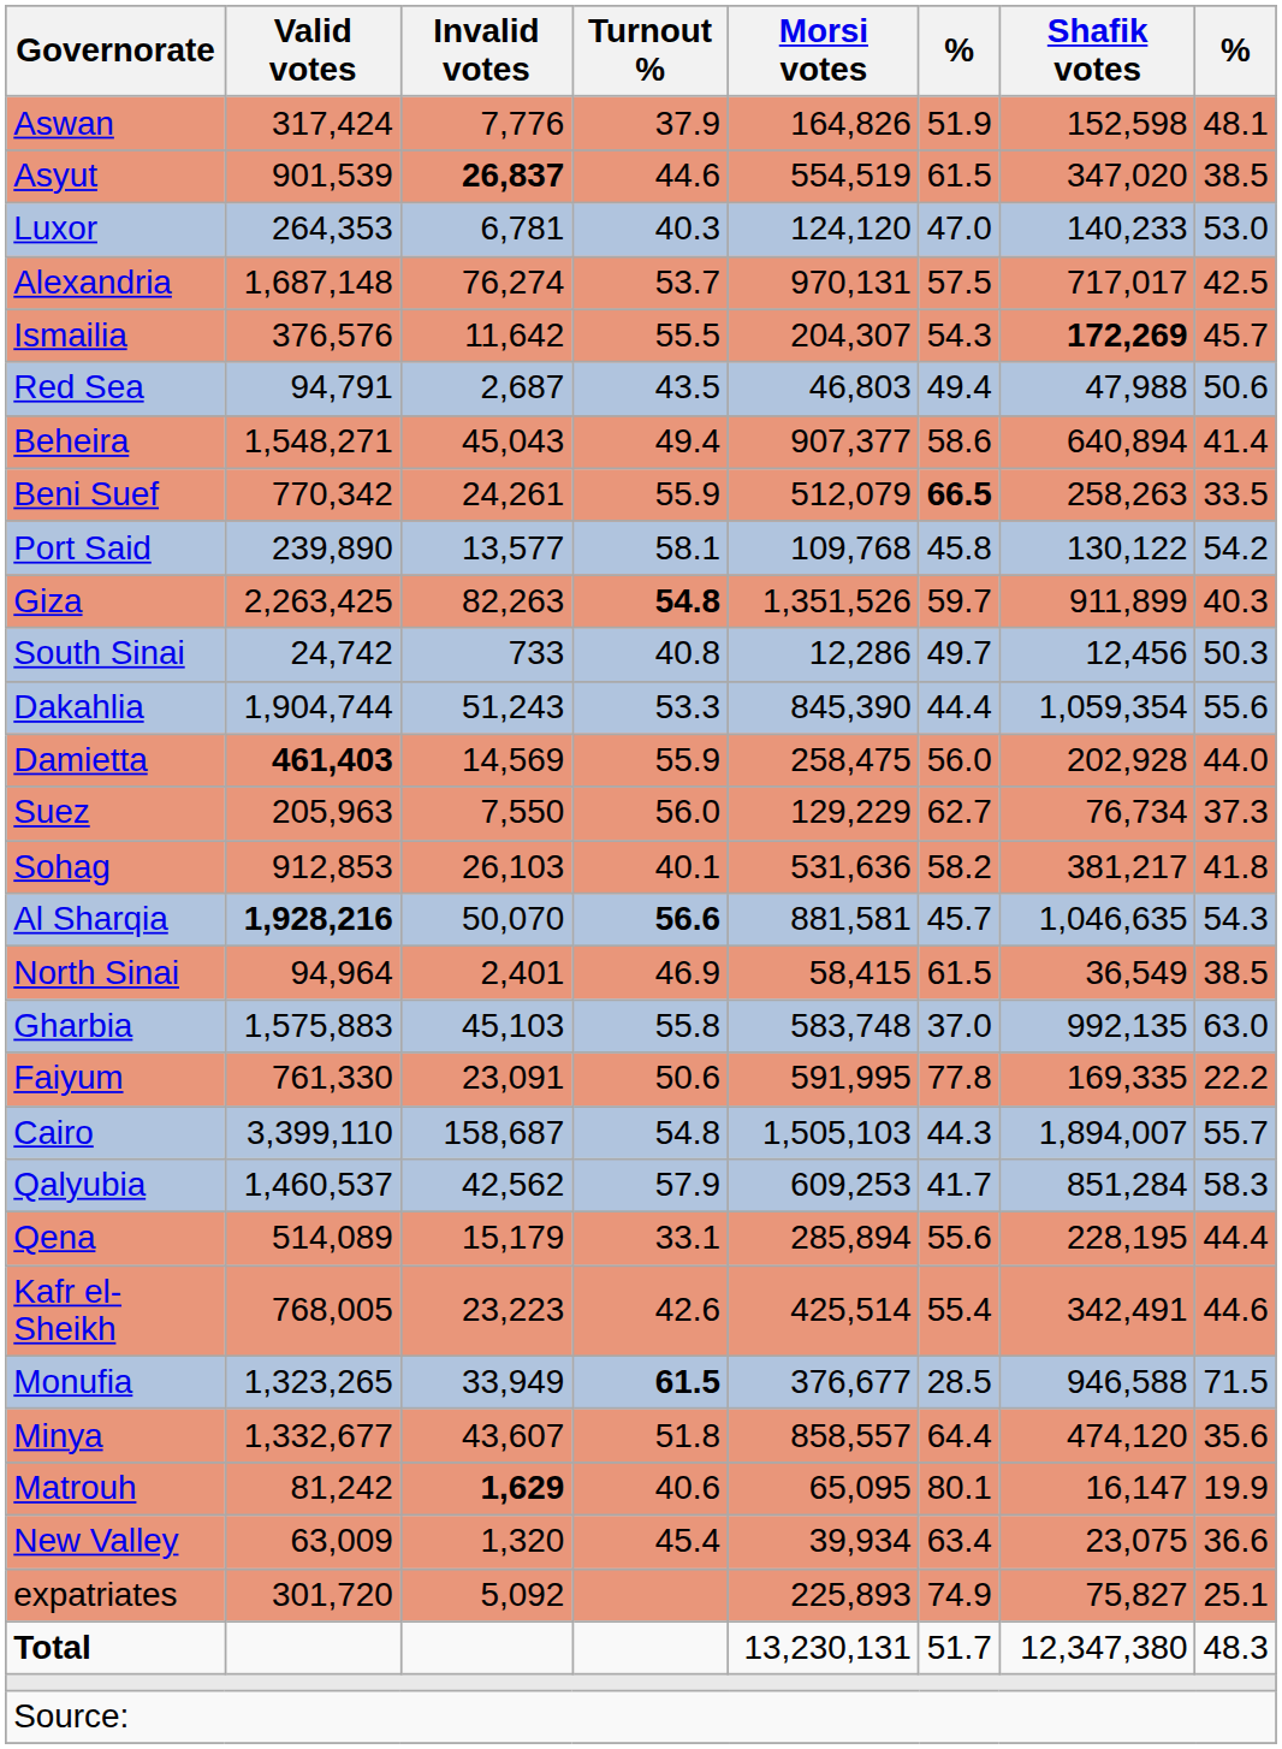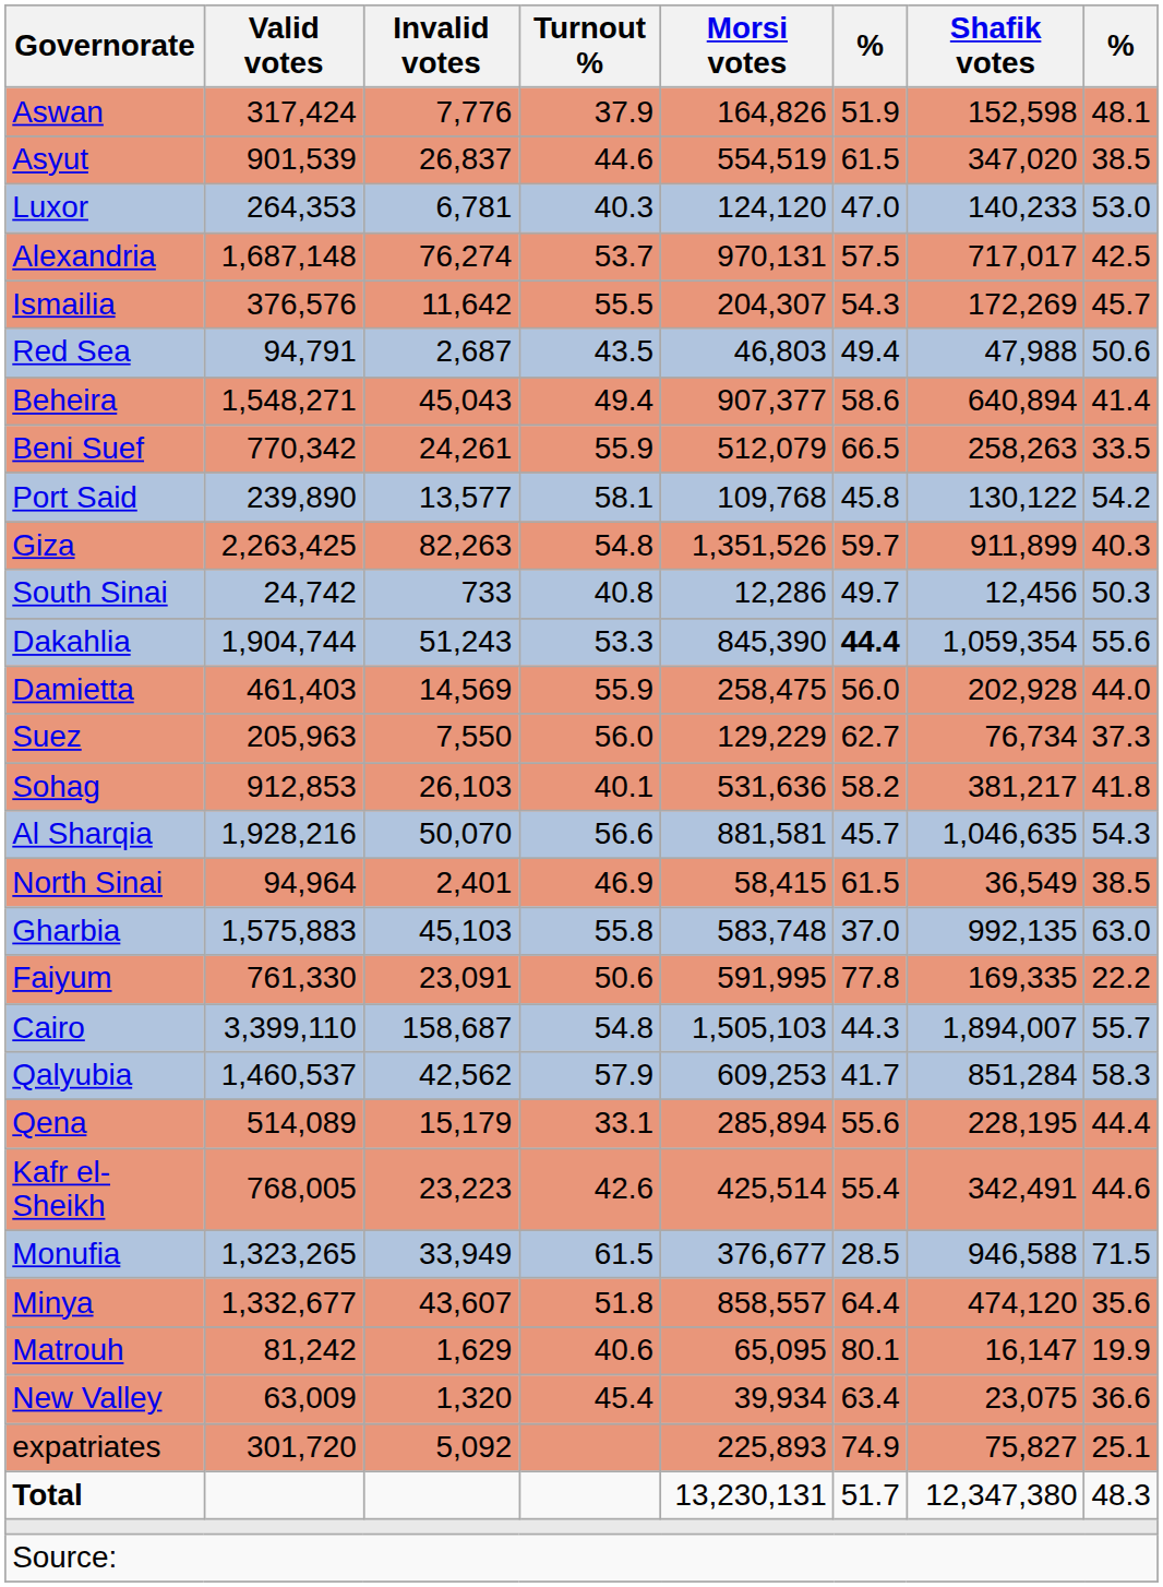Asyut | Invalid votes: bold -> normal
Ismailia | Shafik votes: bold -> normal
Beni Suef | column 6: bold -> normal
Giza | Turnout %: bold -> normal
Dakahlia | column 6: normal -> bold
Damietta | Valid votes: bold -> normal
Al Sharqia | Valid votes: bold -> normal
Al Sharqia | Turnout %: bold -> normal
Monufia | Turnout %: bold -> normal
Matrouh | Invalid votes: bold -> normal
